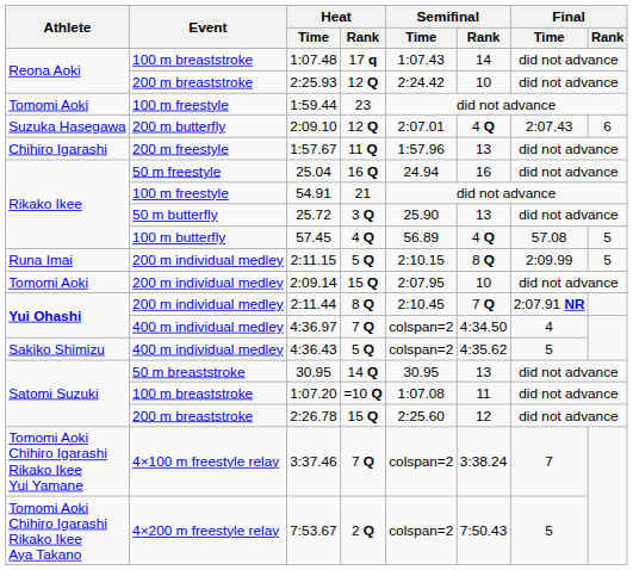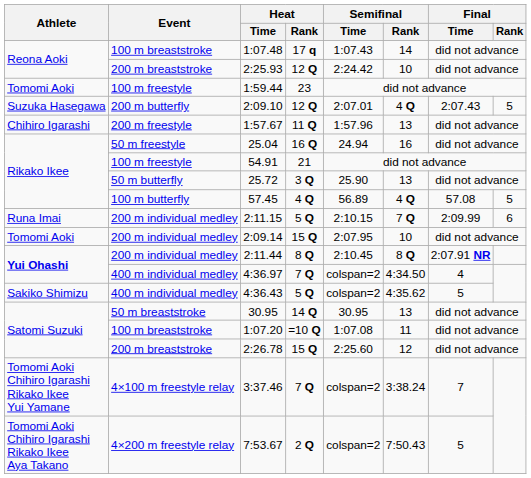2:09.10 | Final / Rank: 6 -> 5
2:11.15 | Semifinal / Rank: 8 Q -> 7 Q
2:11.15 | Final / Rank: 5 -> 6
2:11.44 | Semifinal / Rank: 7 Q -> 8 Q
